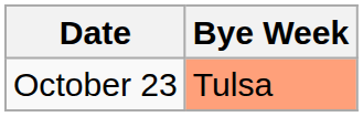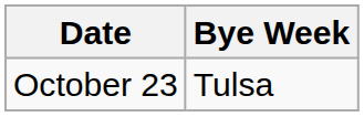October 23 | Bye Week: lightsalmon background -> no background
